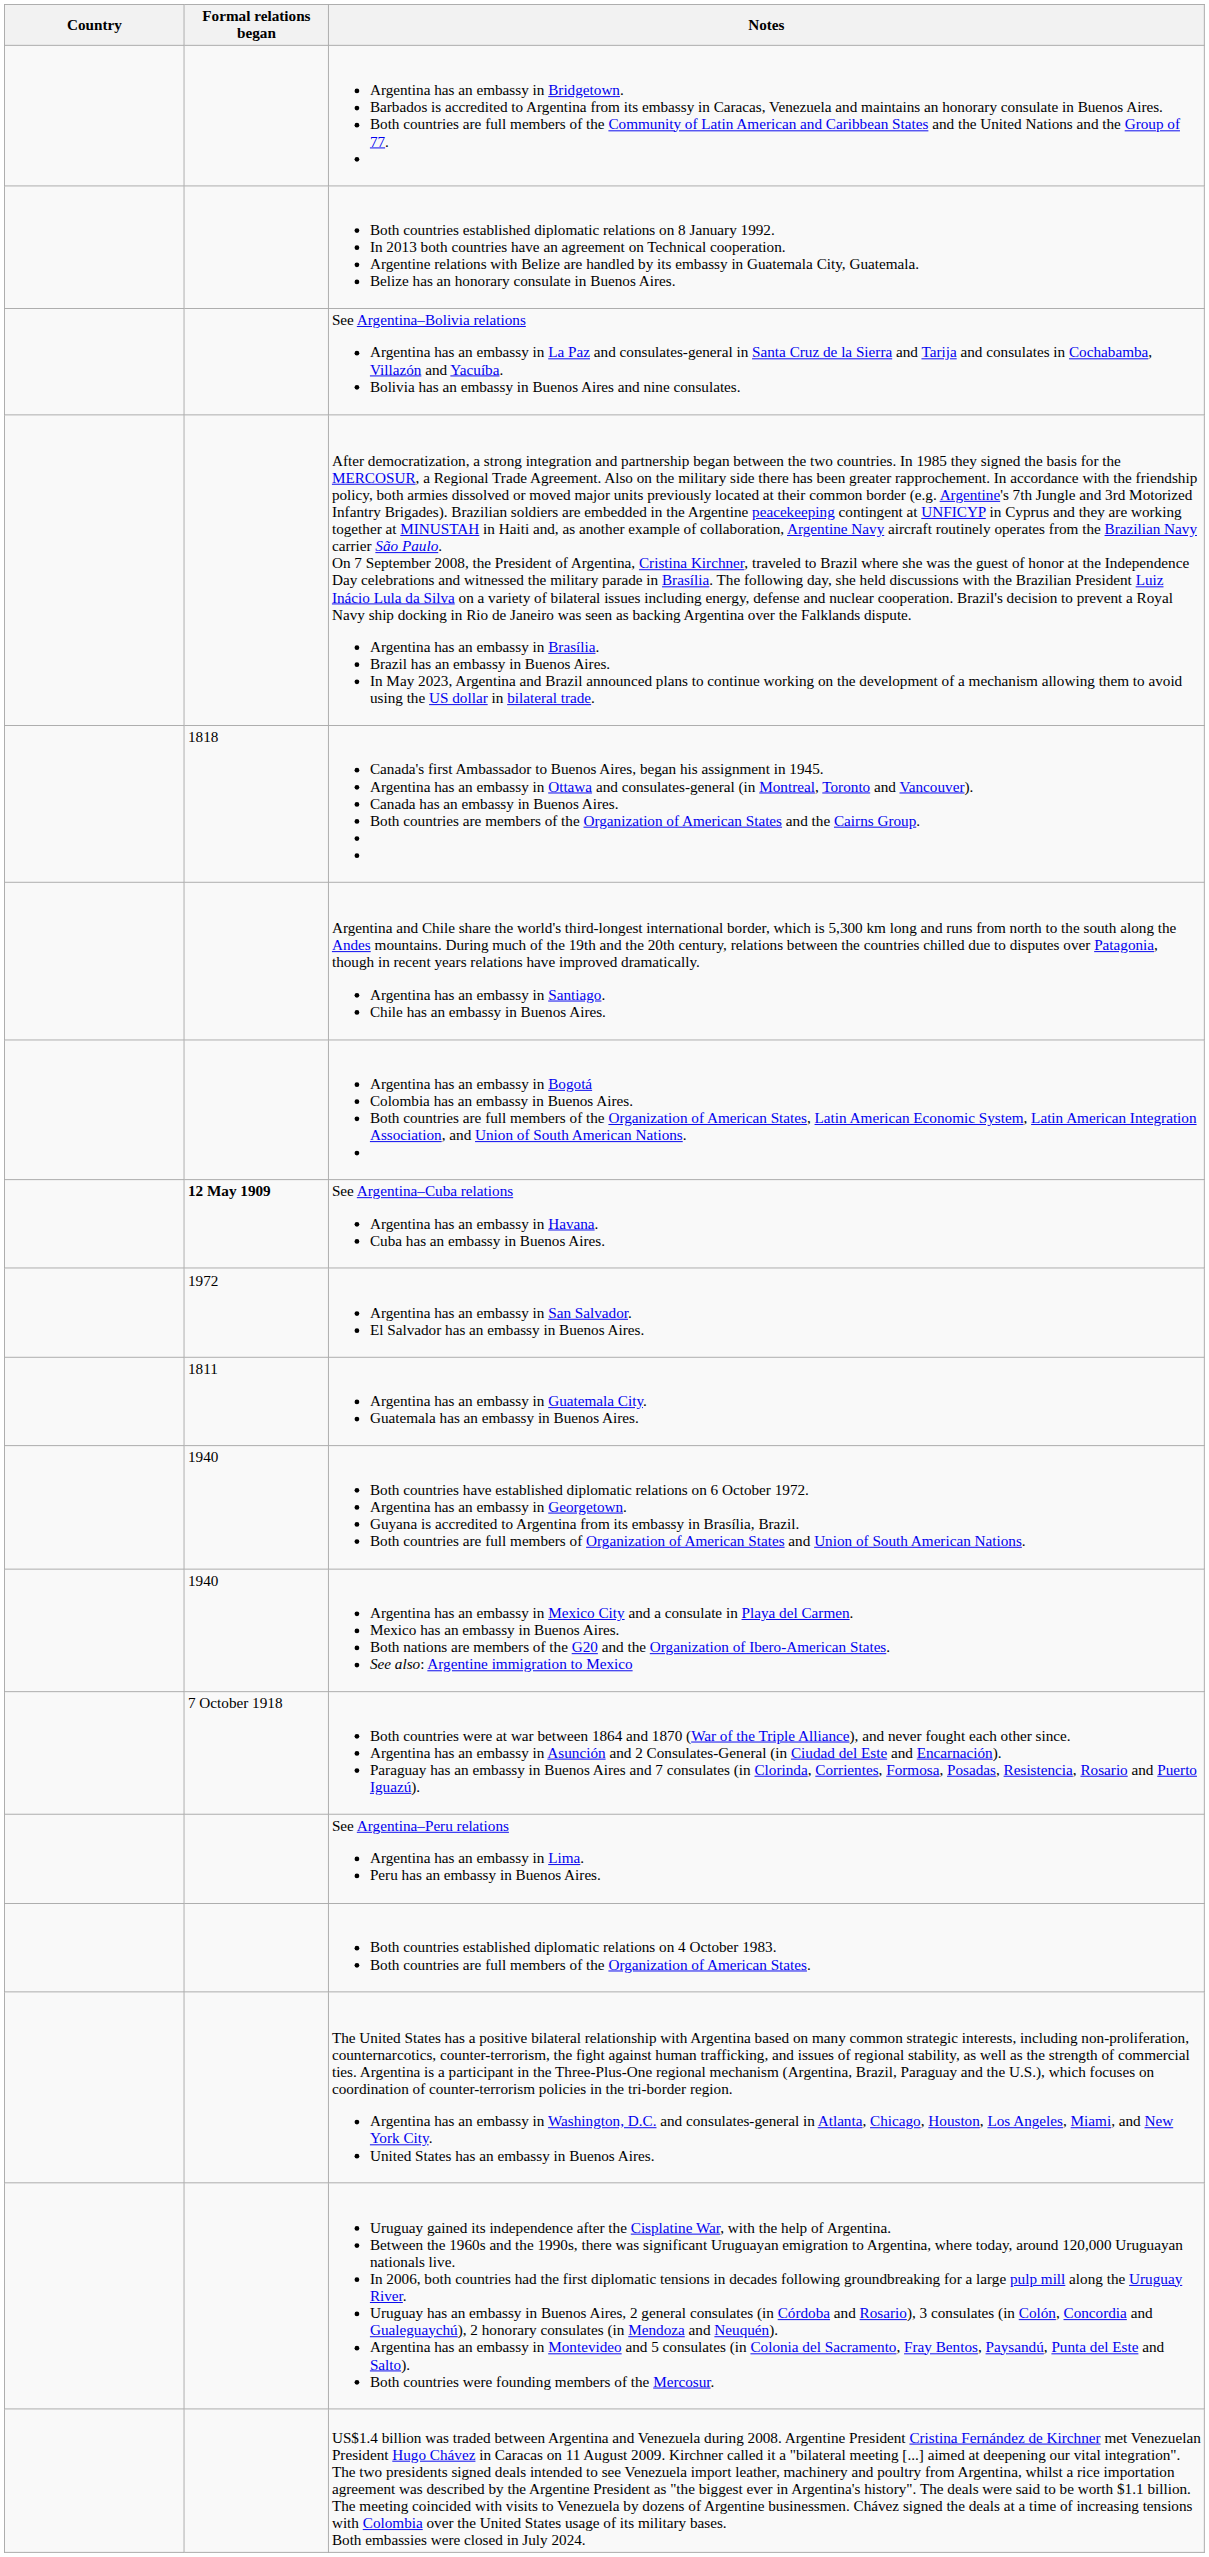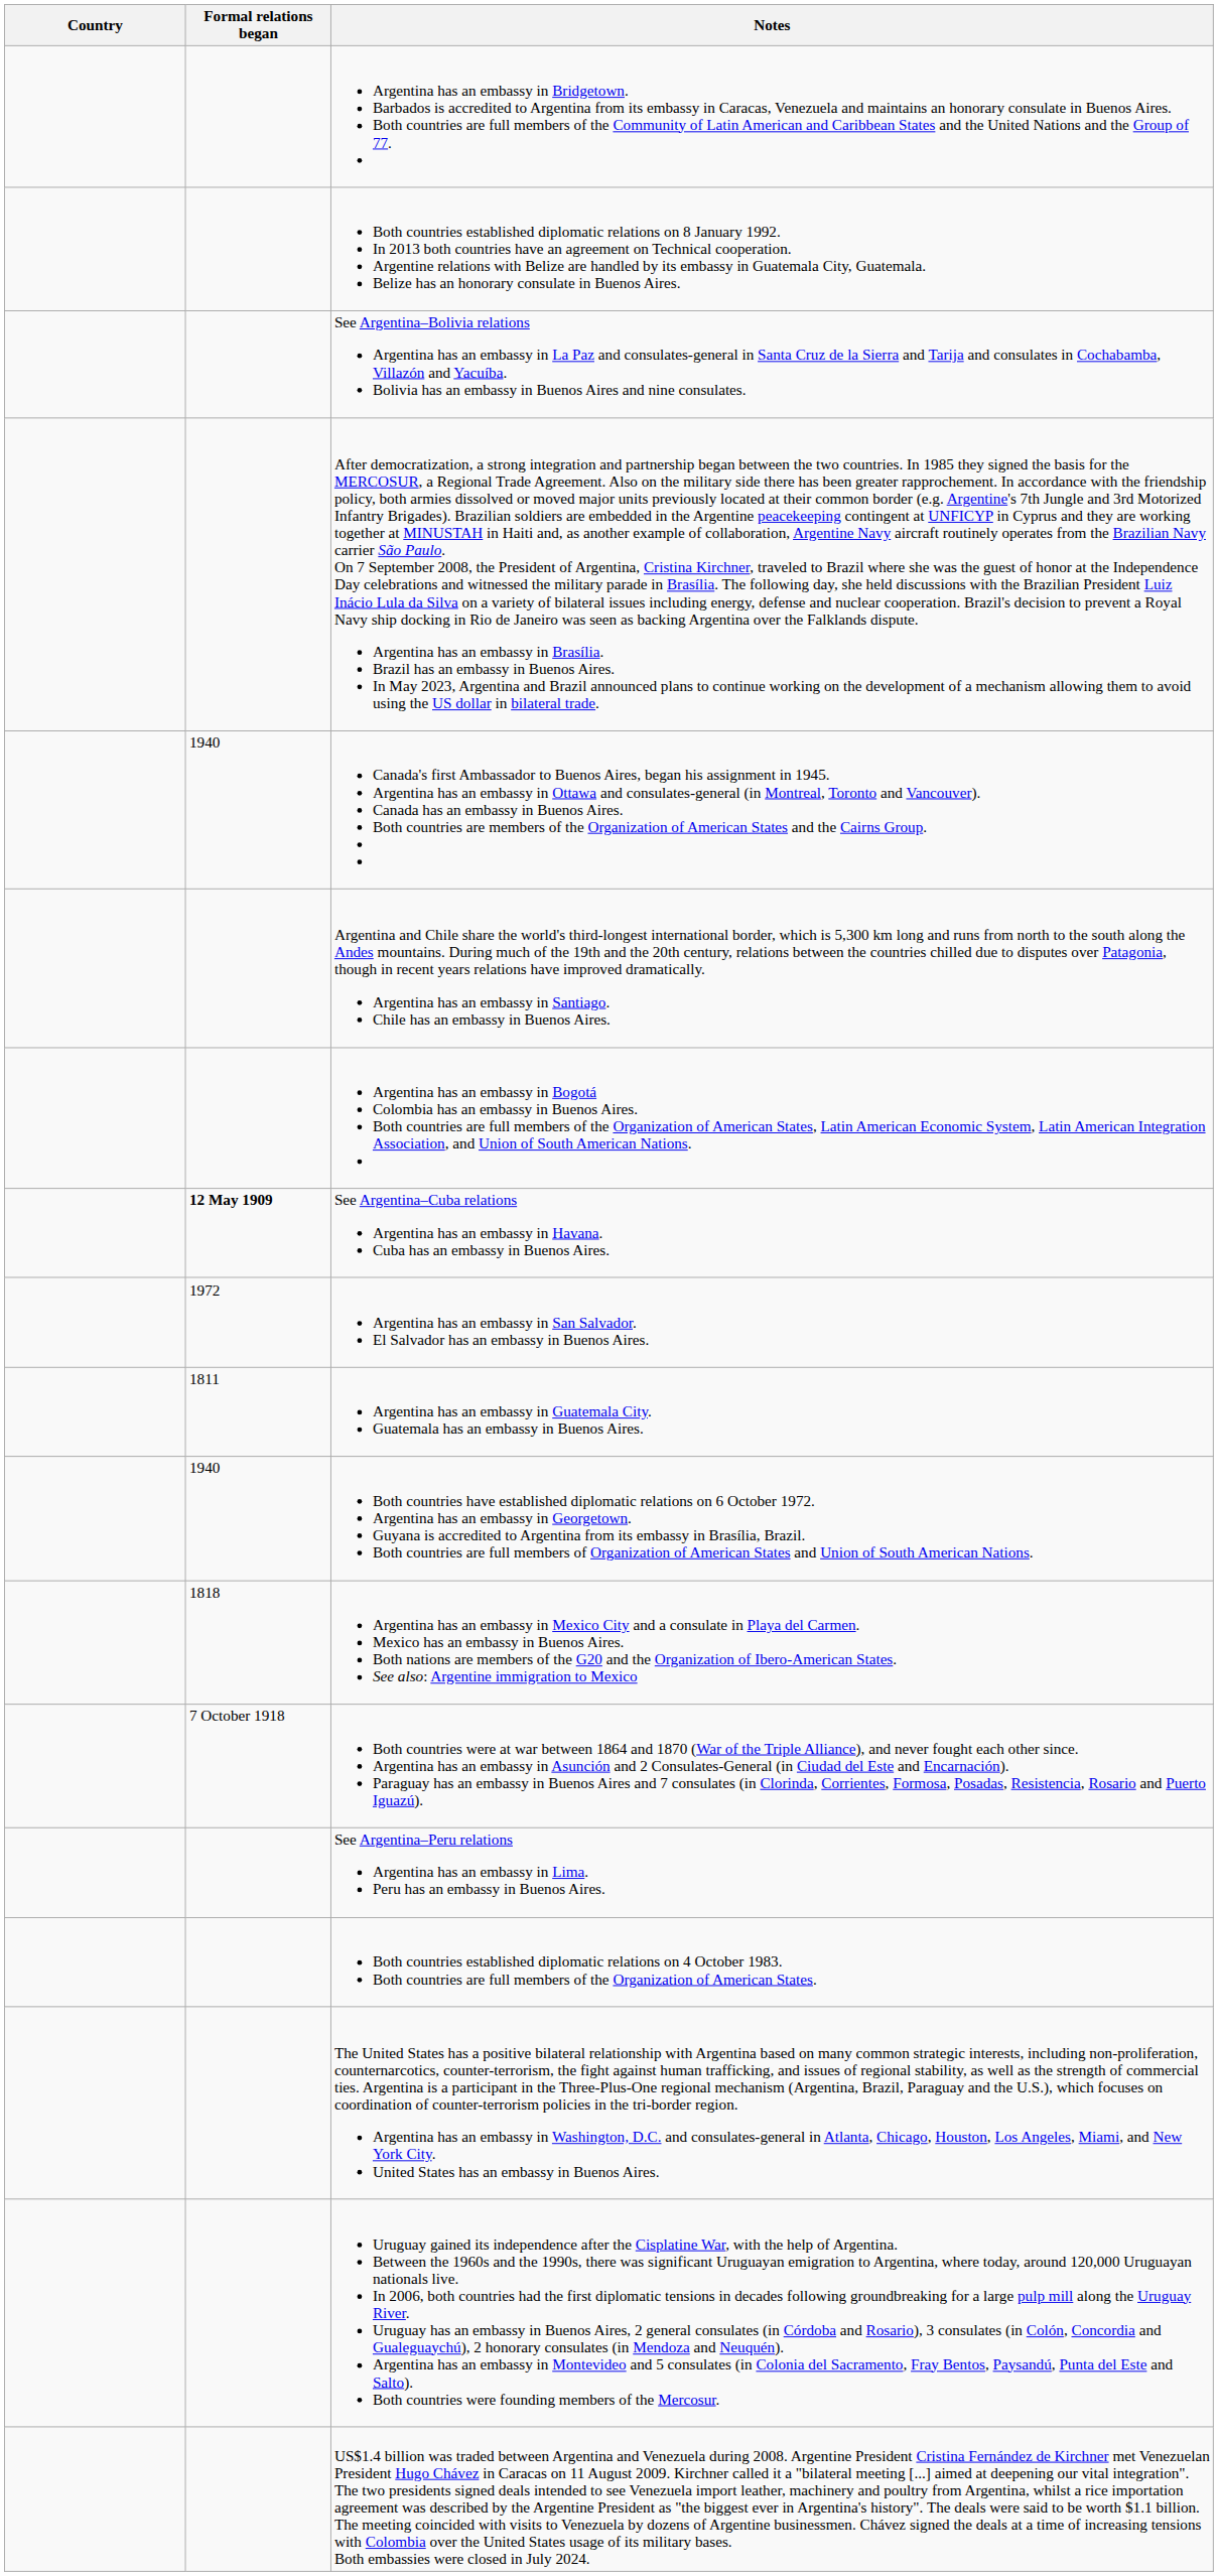row 6 | Formal relations began: 1818 -> 1940
row 13 | Formal relations began: 1940 -> 1818
